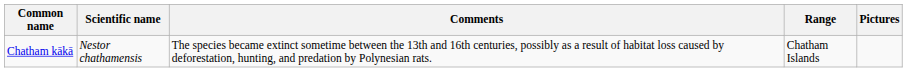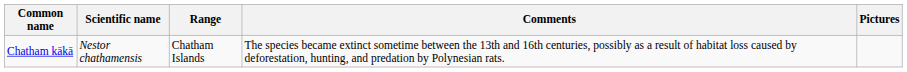columns swapped: Range <-> Comments
